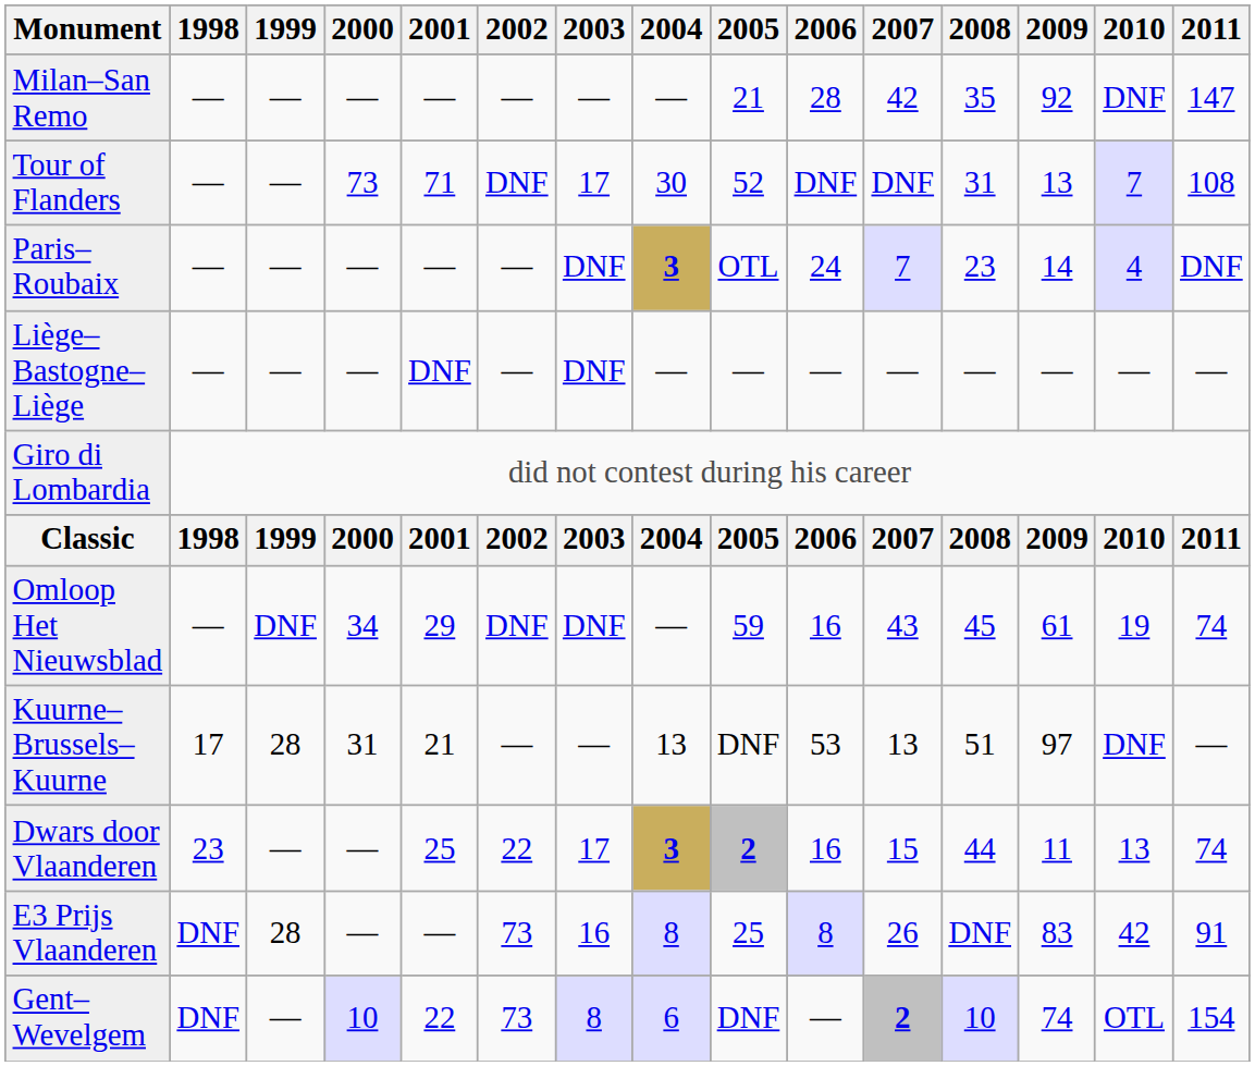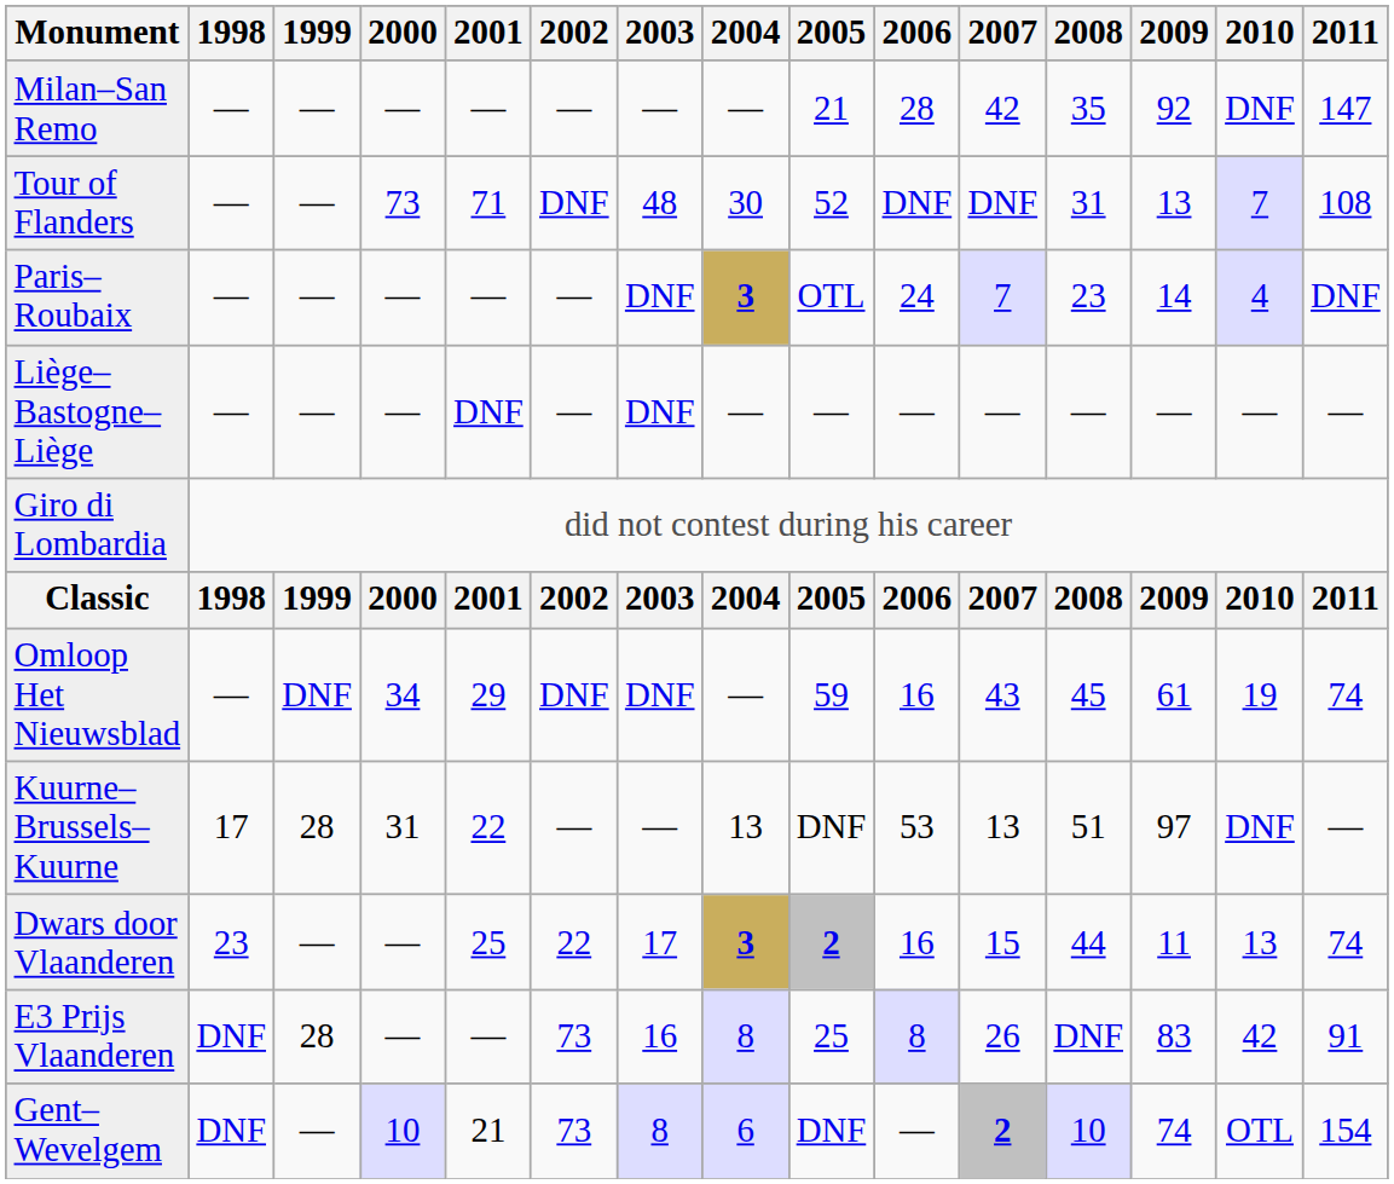Tour of Flanders | 2003: 17 -> 48
Kuurne–Brussels–Kuurne | 2001: 21 -> 22
Gent–Wevelgem | 2001: 22 -> 21
